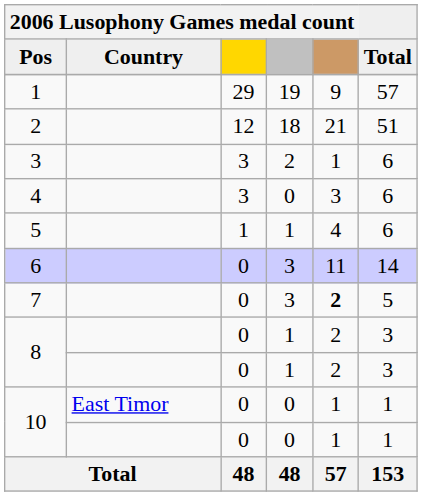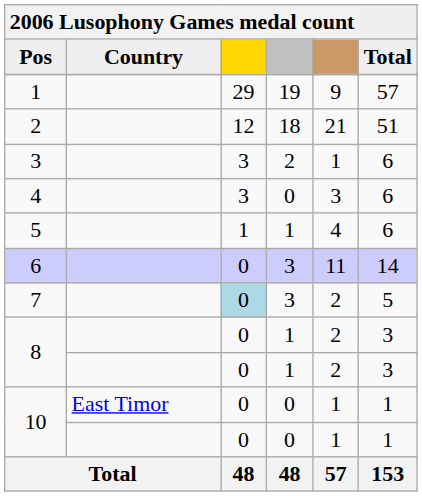7 | column 3: no background -> lightblue background
7 | column 5: bold -> normal
